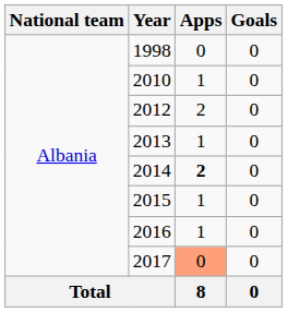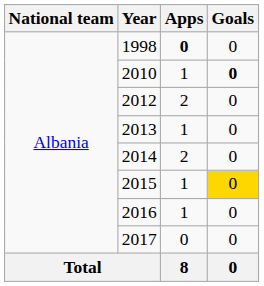1998 | Apps: normal -> bold
2010 | Goals: normal -> bold
2014 | Apps: bold -> normal
2015 | Goals: no background -> gold background
2017 | Apps: lightsalmon background -> no background
